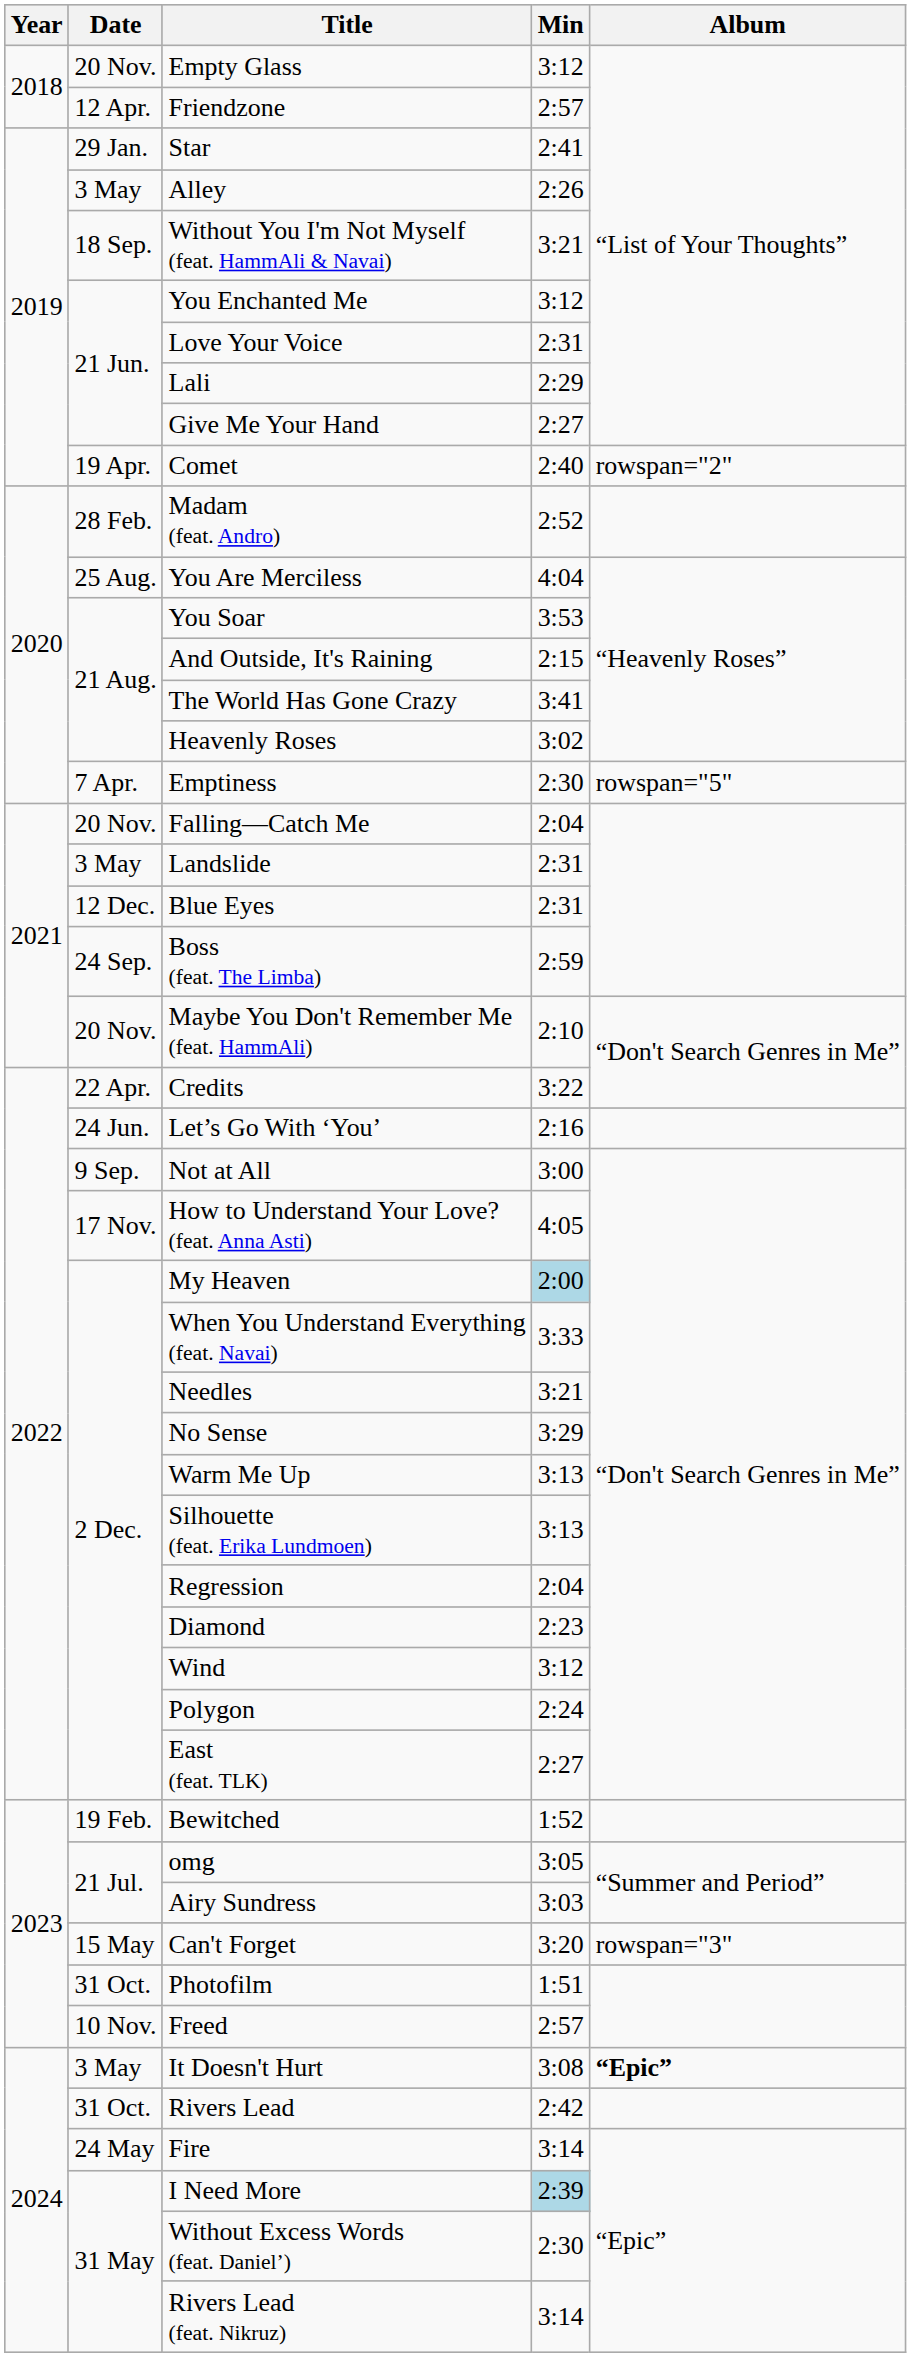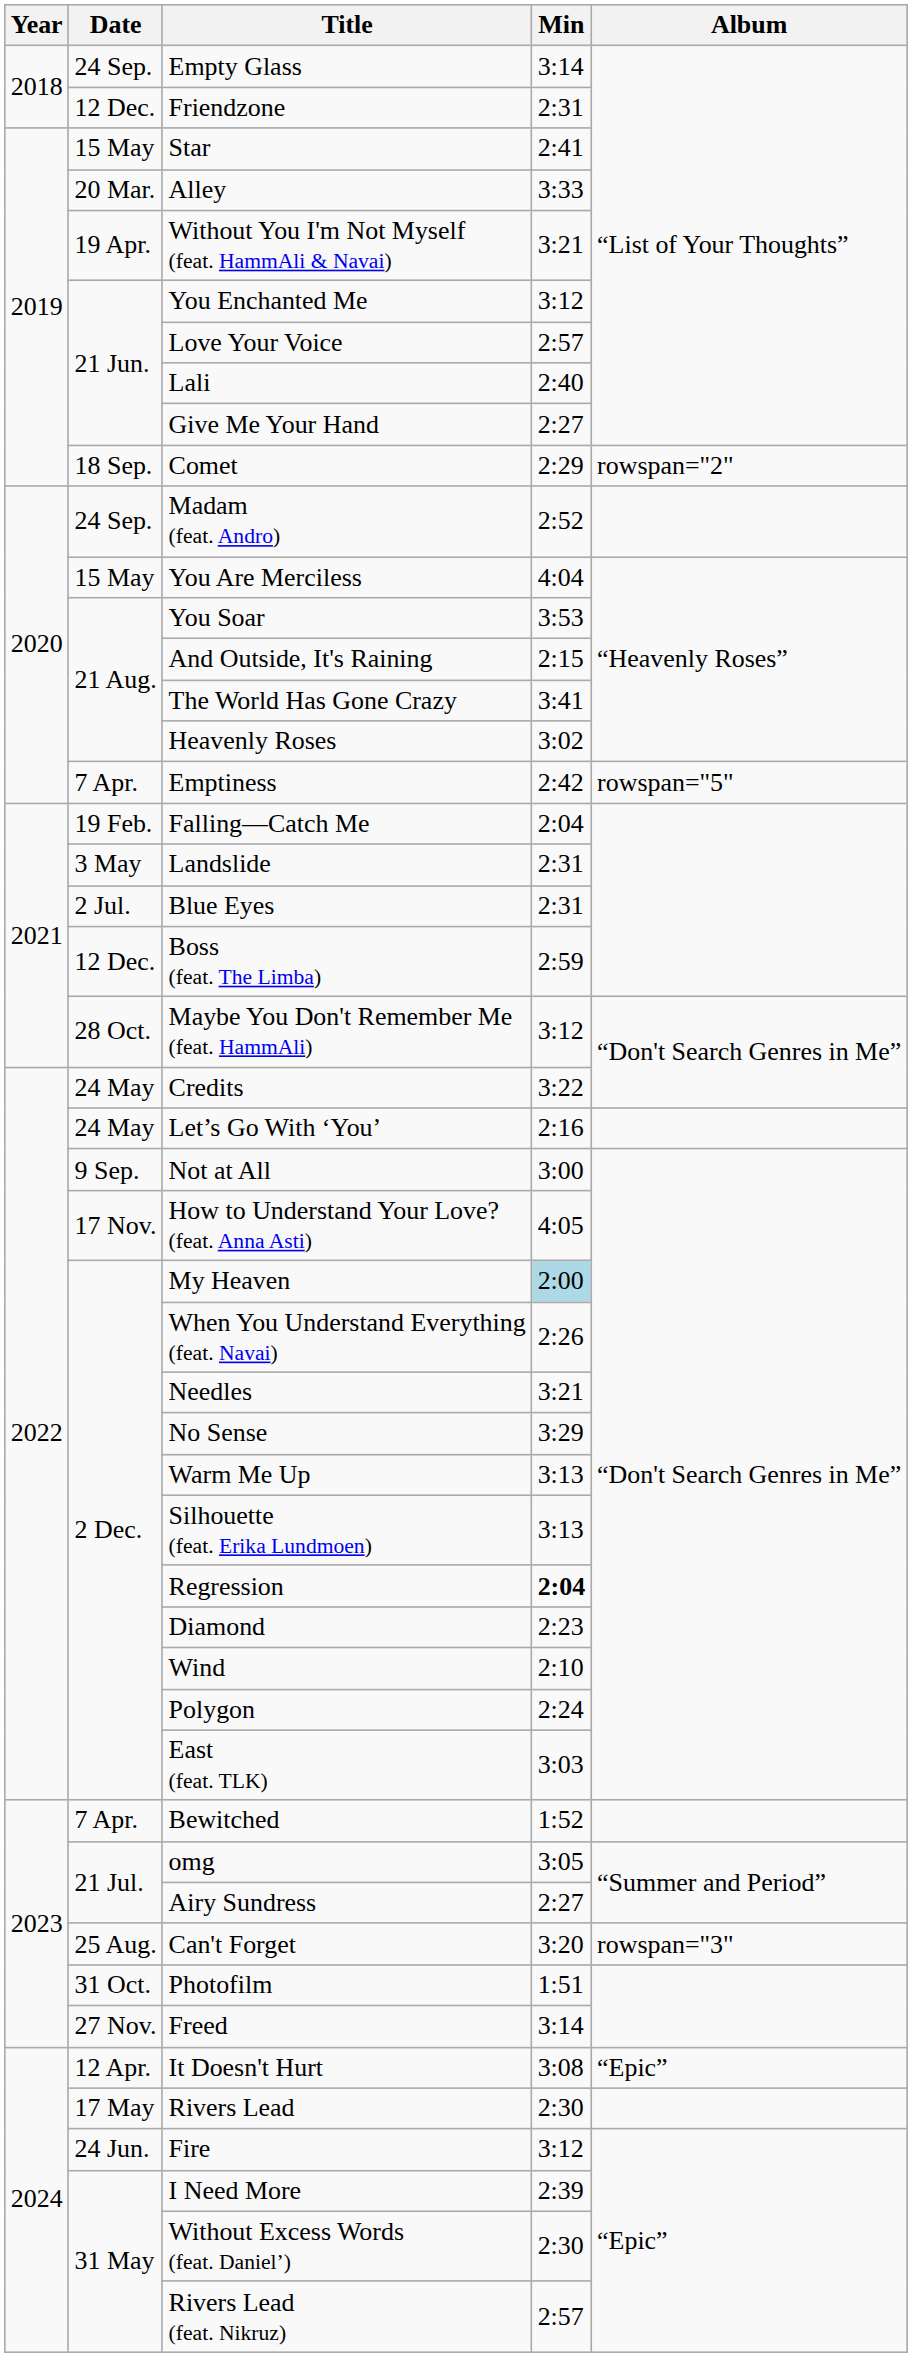Empty Glass | Date: 20 Nov. -> 24 Sep.
Empty Glass | Min: 3:12 -> 3:14
Friendzone | Date: 12 Apr. -> 12 Dec.
Friendzone | Min: 2:57 -> 2:31
Star | Date: 29 Jan. -> 15 May
Alley | Date: 3 May -> 20 Mar.
Alley | Min: 2:26 -> 3:33
Without You I'm Not Myself (feat. HammAli & Navai) | Date: 18 Sep. -> 19 Apr.
Love Your Voice | Min: 2:31 -> 2:57
Lali | Min: 2:29 -> 2:40
Comet | Date: 19 Apr. -> 18 Sep.
Comet | Min: 2:40 -> 2:29
Madam (feat. Andro) | Date: 28 Feb. -> 24 Sep.
You Are Merciless | Date: 25 Aug. -> 15 May
Emptiness | Min: 2:30 -> 2:42
Falling—Catch Me | Date: 20 Nov. -> 19 Feb.
Blue Eyes | Date: 12 Dec. -> 2 Jul.
Boss (feat. The Limba) | Date: 24 Sep. -> 12 Dec.
Maybe You Don't Remember Me (feat. HammAli) | Date: 20 Nov. -> 28 Oct.
Maybe You Don't Remember Me (feat. HammAli) | Min: 2:10 -> 3:12
Credits | Date: 22 Apr. -> 24 May
Let’s Go With ‘You’ | Date: 24 Jun. -> 24 May
When You Understand Everything (feat. Navai) | Min: 3:33 -> 2:26
Regression | Min: normal -> bold
Wind | Min: 3:12 -> 2:10
East (feat. TLK) | Min: 2:27 -> 3:03
Bewitched | Date: 19 Feb. -> 7 Apr.
Airy Sundress | Min: 3:03 -> 2:27
Can't Forget | Date: 15 May -> 25 Aug.
Freed | Date: 10 Nov. -> 27 Nov.
Freed | Min: 2:57 -> 3:14
It Doesn't Hurt | Date: 3 May -> 12 Apr.
It Doesn't Hurt | Album: bold -> normal
Rivers Lead | Date: 31 Oct. -> 17 May
Rivers Lead | Min: 2:42 -> 2:30
Fire | Date: 24 May -> 24 Jun.
Fire | Min: 3:14 -> 3:12
I Need More | Min: lightblue background -> no background
Rivers Lead (feat. Nikruz) | Min: 3:14 -> 2:57
